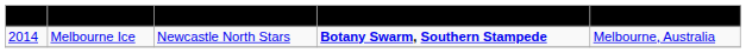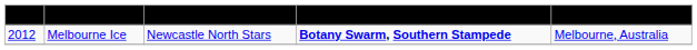Melbourne Ice | Year: 2014 -> 2012
